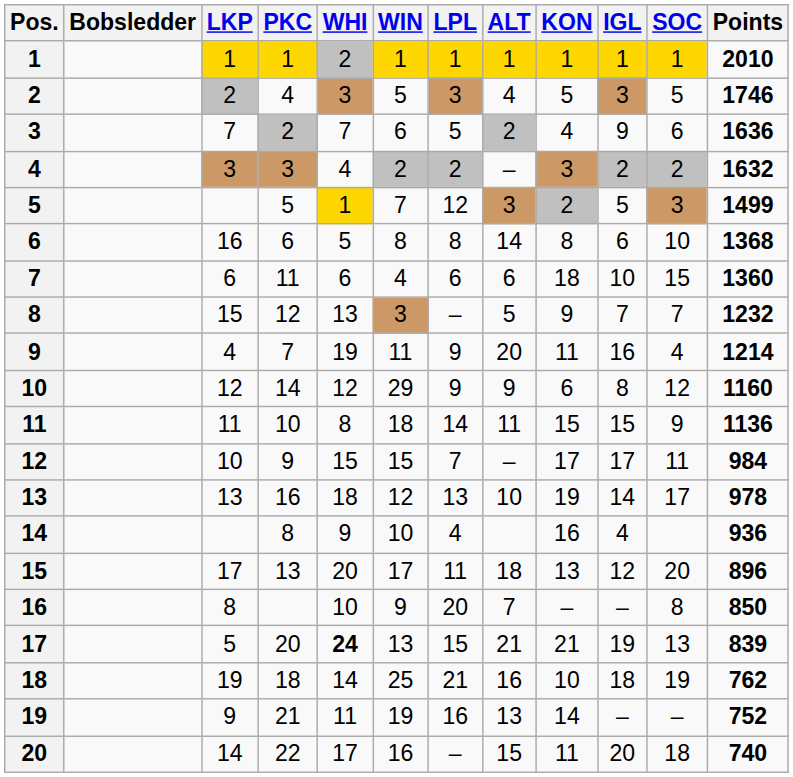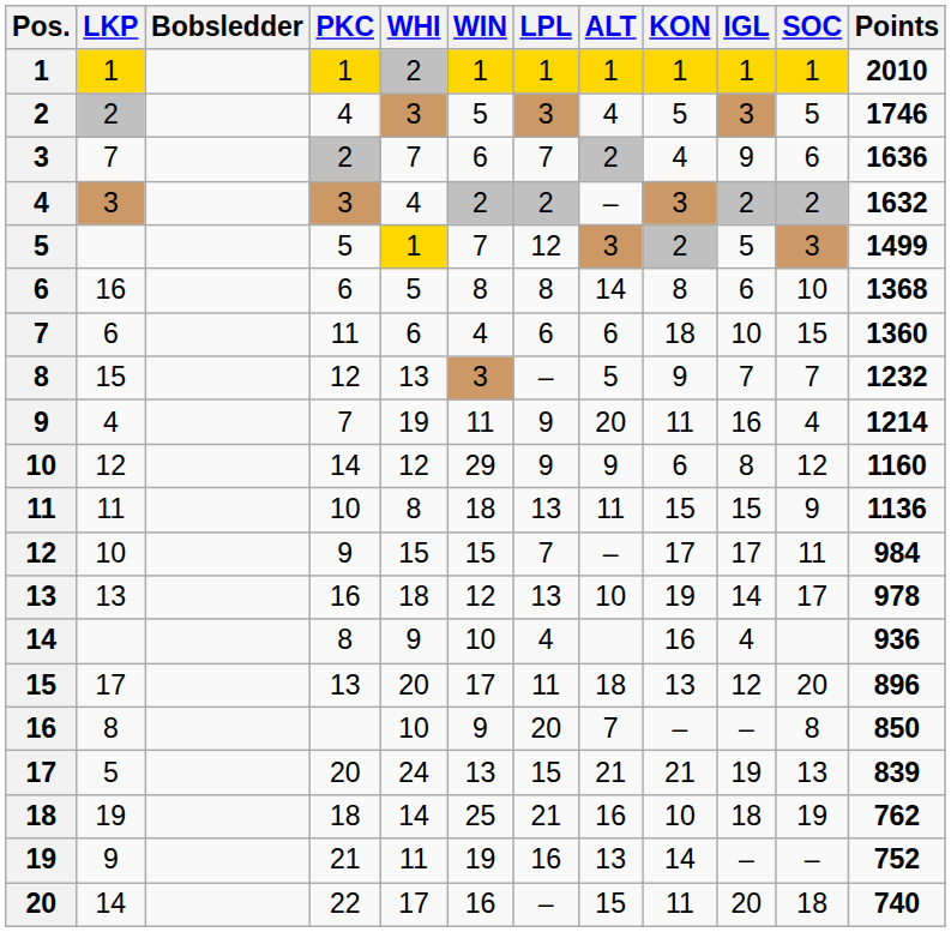columns swapped: Bobsledder <-> LKP
row 4 | LPL: 5 -> 7
row 12 | LPL: 14 -> 13
row 18 | WHI: bold -> normal
